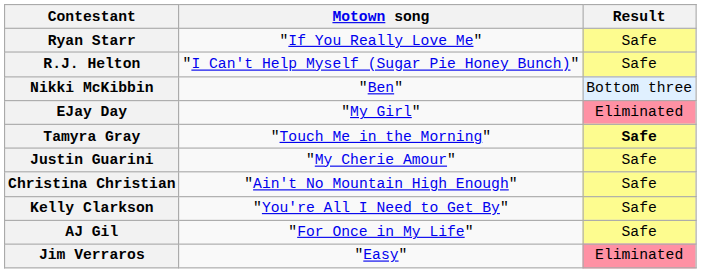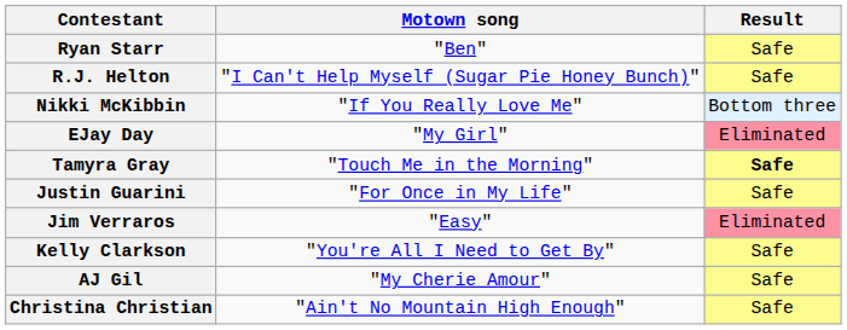Ryan Starr | Motown song: "If You Really Love Me" -> "Ben"
Nikki McKibbin | Motown song: "Ben" -> "If You Really Love Me"
Justin Guarini | Motown song: "My Cherie Amour" -> "For Once in My Life"
rows swapped: Jim Verraros <-> Christina Christian
AJ Gil | Motown song: "For Once in My Life" -> "My Cherie Amour"
